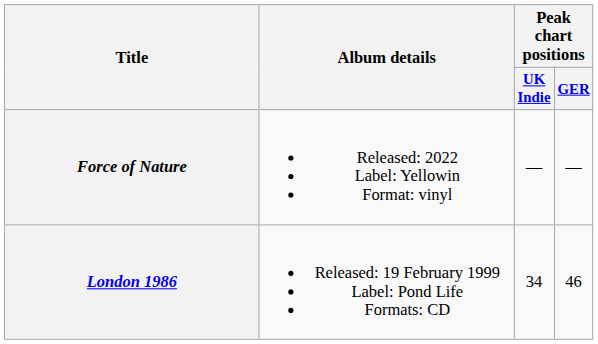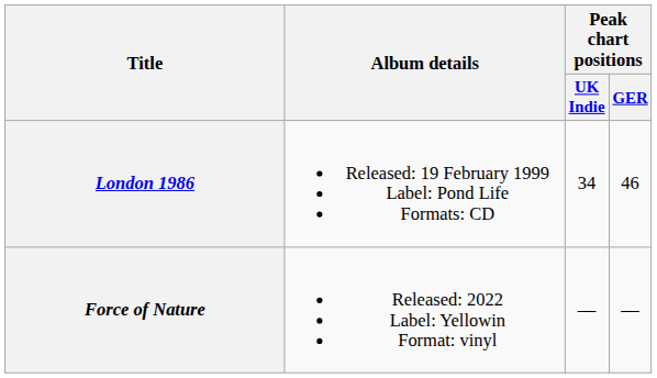rows swapped: London 1986 <-> Force of Nature
